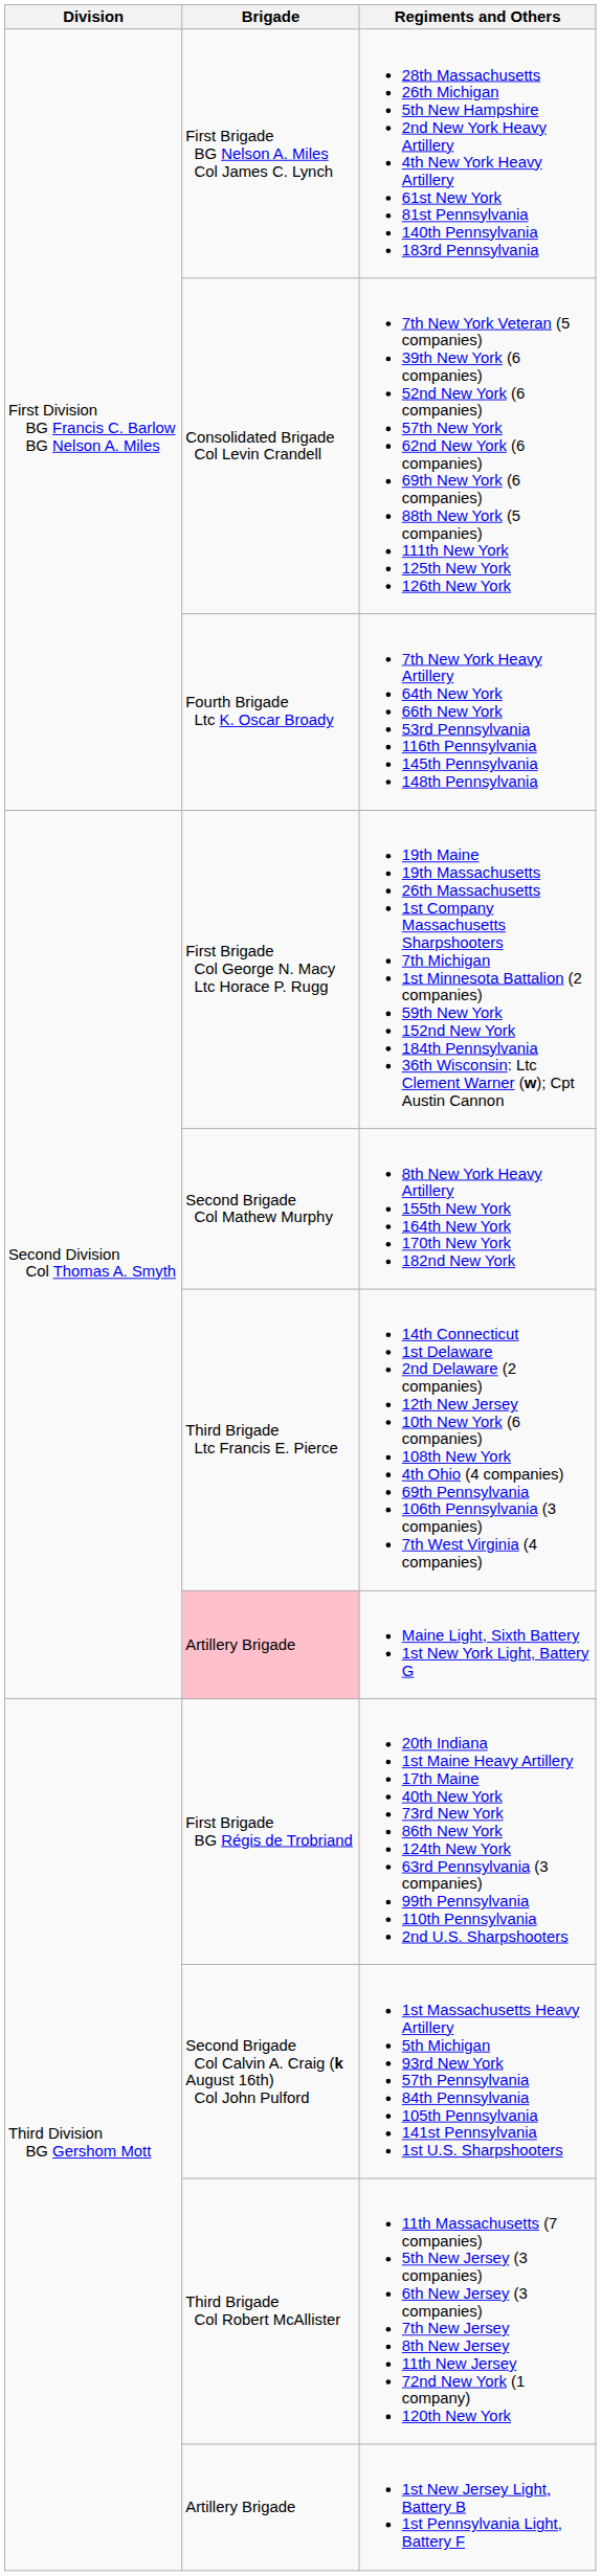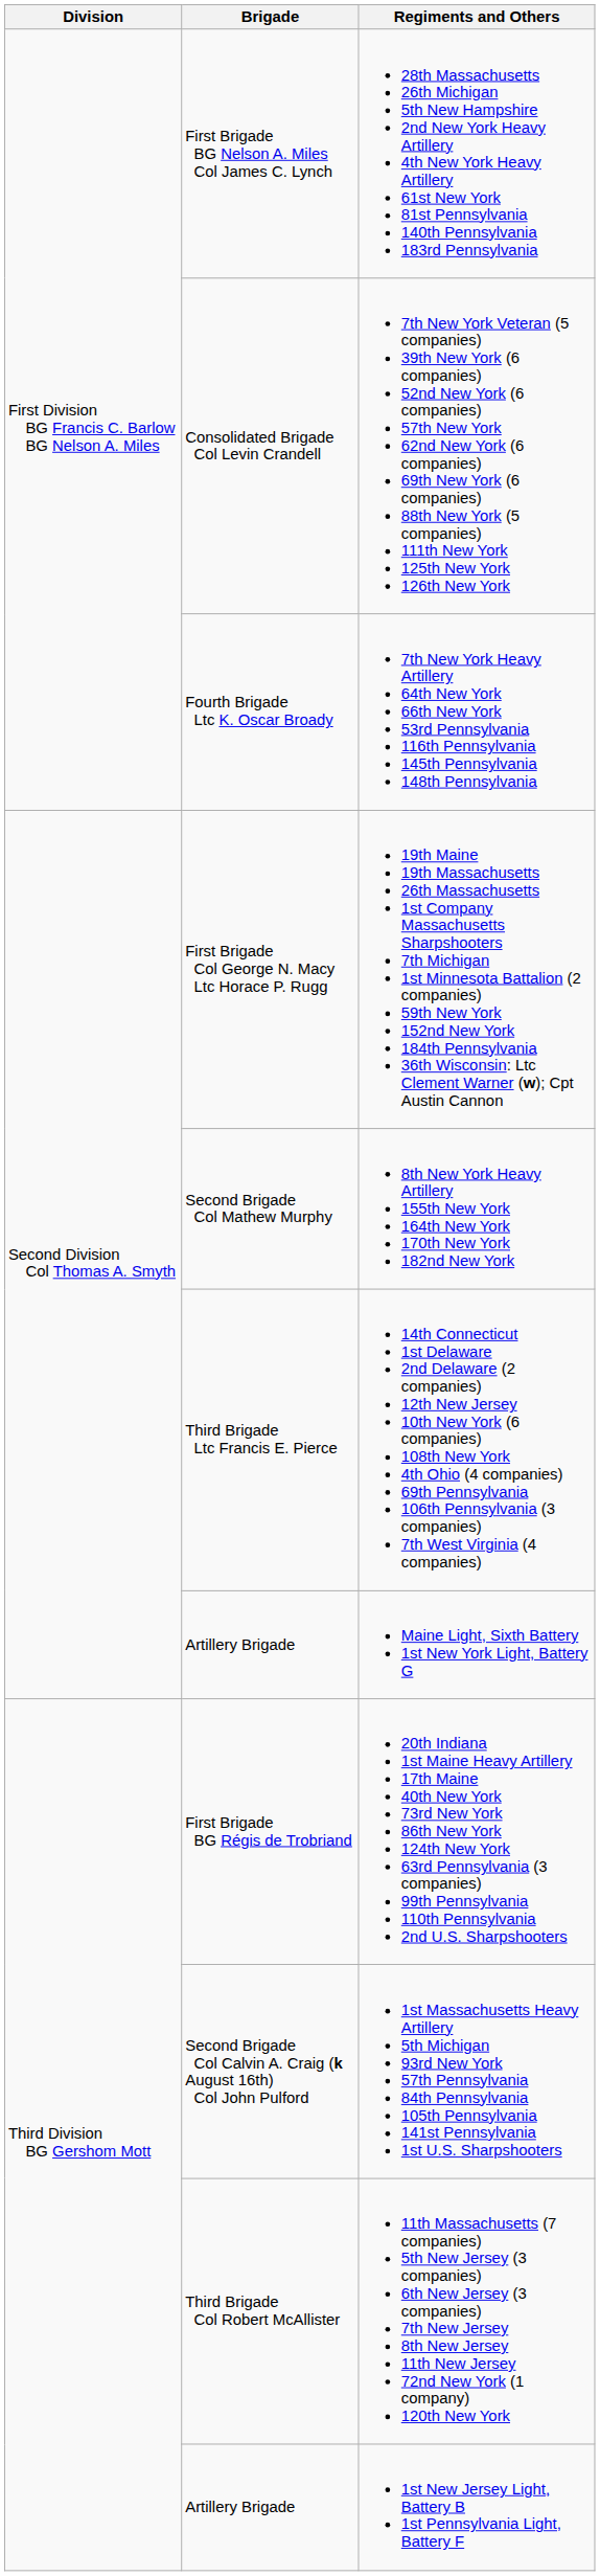Maine Light, Sixth Battery 1st New York Light, Battery G | Brigade: pink background -> no background
